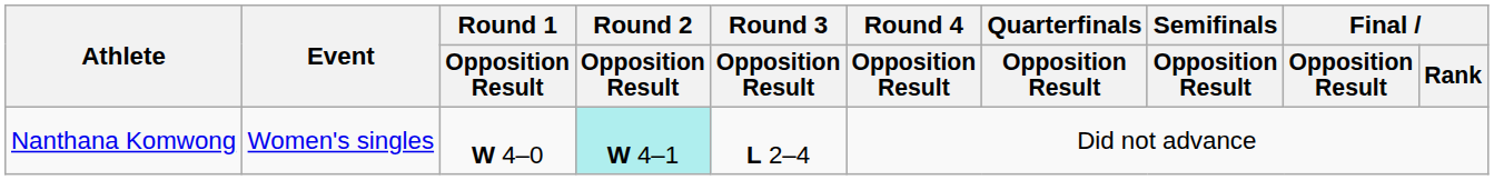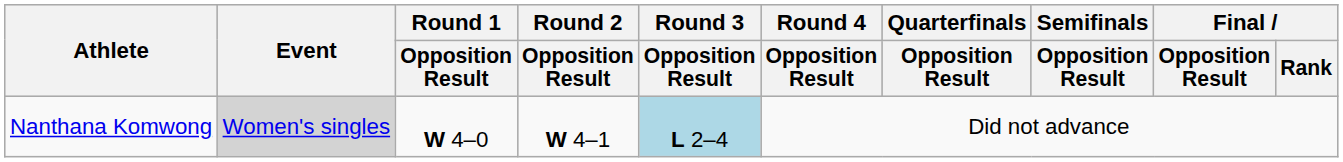Nanthana Komwong | Event: no background -> lightgrey background
Nanthana Komwong | Round 2 / Opposition Result: paleturquoise background -> no background
Nanthana Komwong | Round 3 / Opposition Result: no background -> lightblue background
